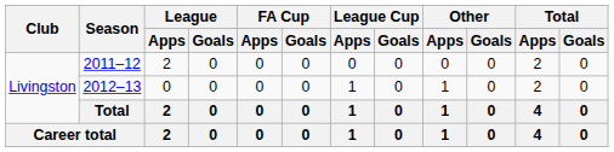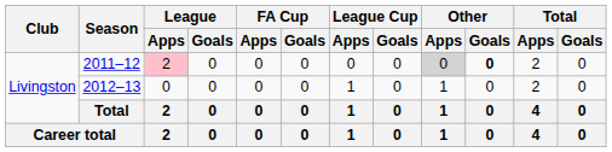2011–12 | League / Apps: no background -> pink background
2011–12 | Other / Apps: no background -> lightgrey background
2011–12 | Other / Goals: normal -> bold
